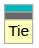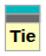row 3 | column 1: normal -> bold
